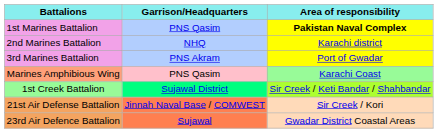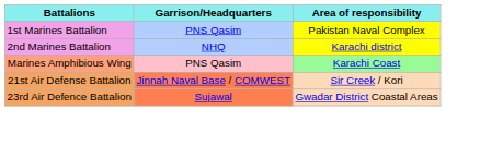1st Marines Battalion | Area of responsibility: bold -> normal
- row: 3rd Marines Battalion | PNS Akram | Port of Gwadar
- row: 1st Creek Battalion | Sujawal District | Sir Creek / Keti Bandar / Shahbandar
